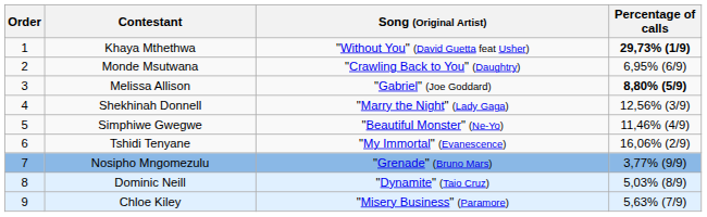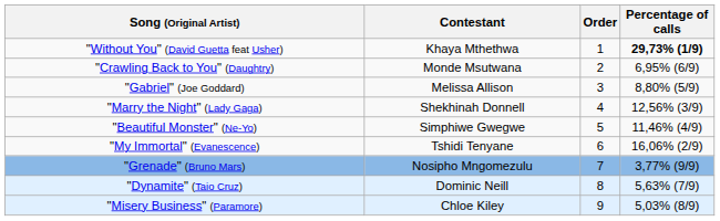columns swapped: Order <-> Song (Original Artist)
Melissa Allison | Percentage of calls: bold -> normal
Dominic Neill | Percentage of calls: 5,03% (8/9) -> 5,63% (7/9)
Chloe Kiley | Percentage of calls: 5,63% (7/9) -> 5,03% (8/9)
